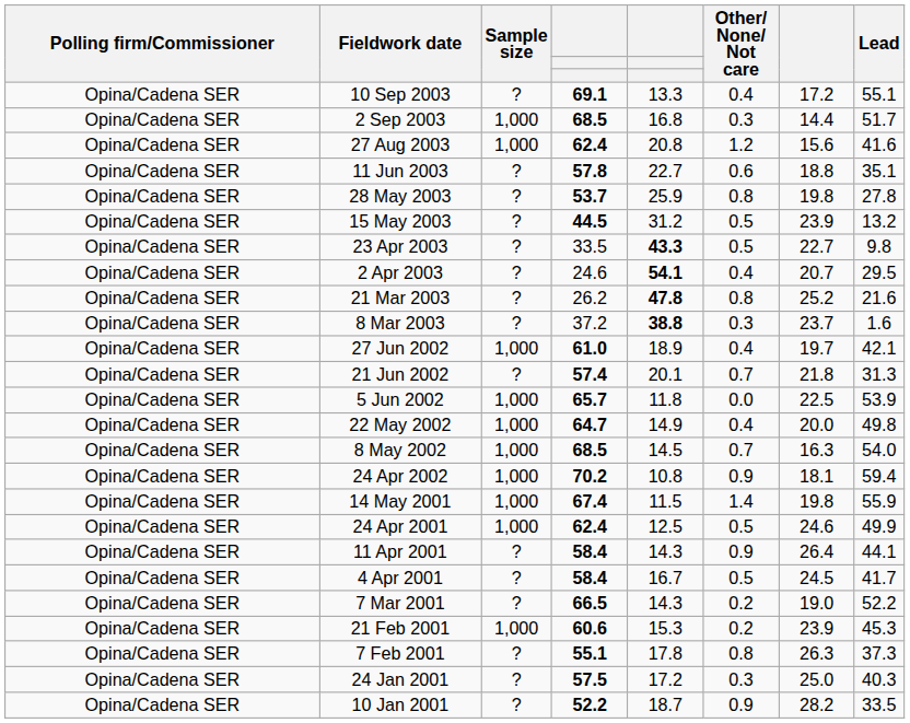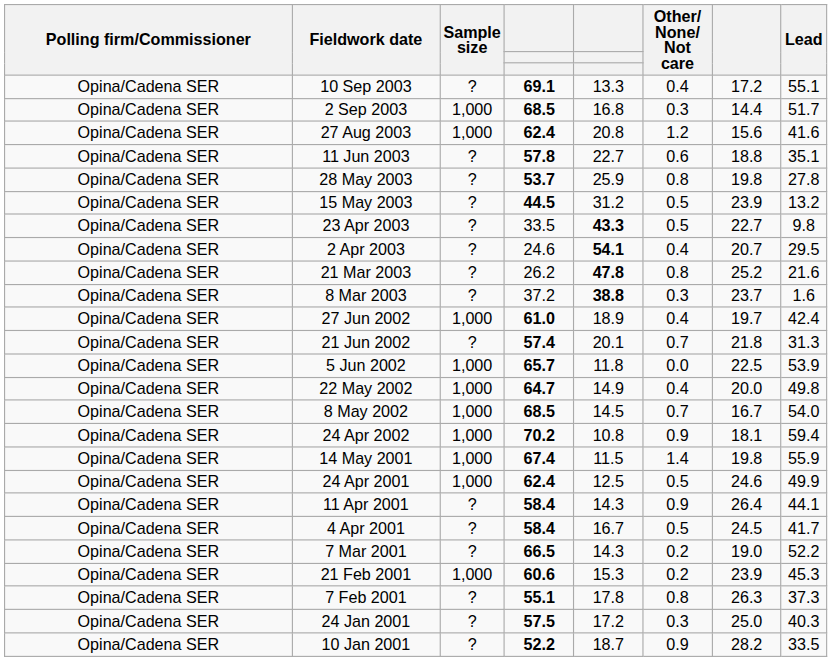27 Jun 2002 | Lead: 42.1 -> 42.4
8 May 2002 | column 7: 16.3 -> 16.7
